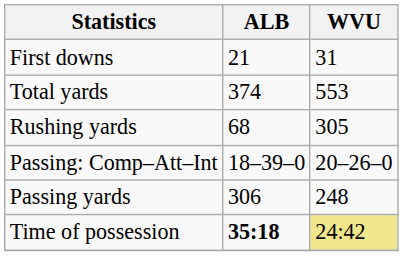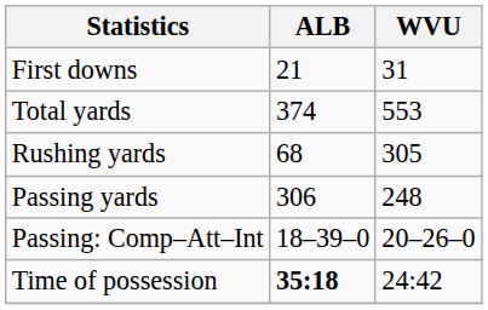rows swapped: Passing yards <-> Passing: Comp–Att–Int
Time of possession | WVU: khaki background -> no background
